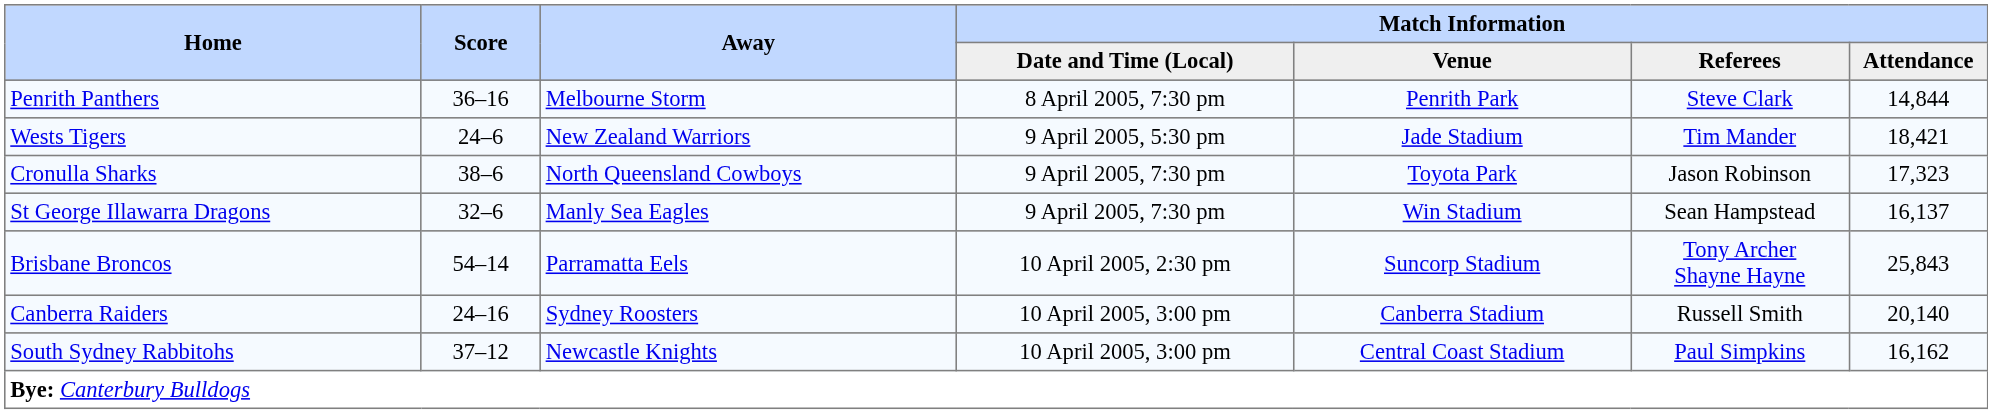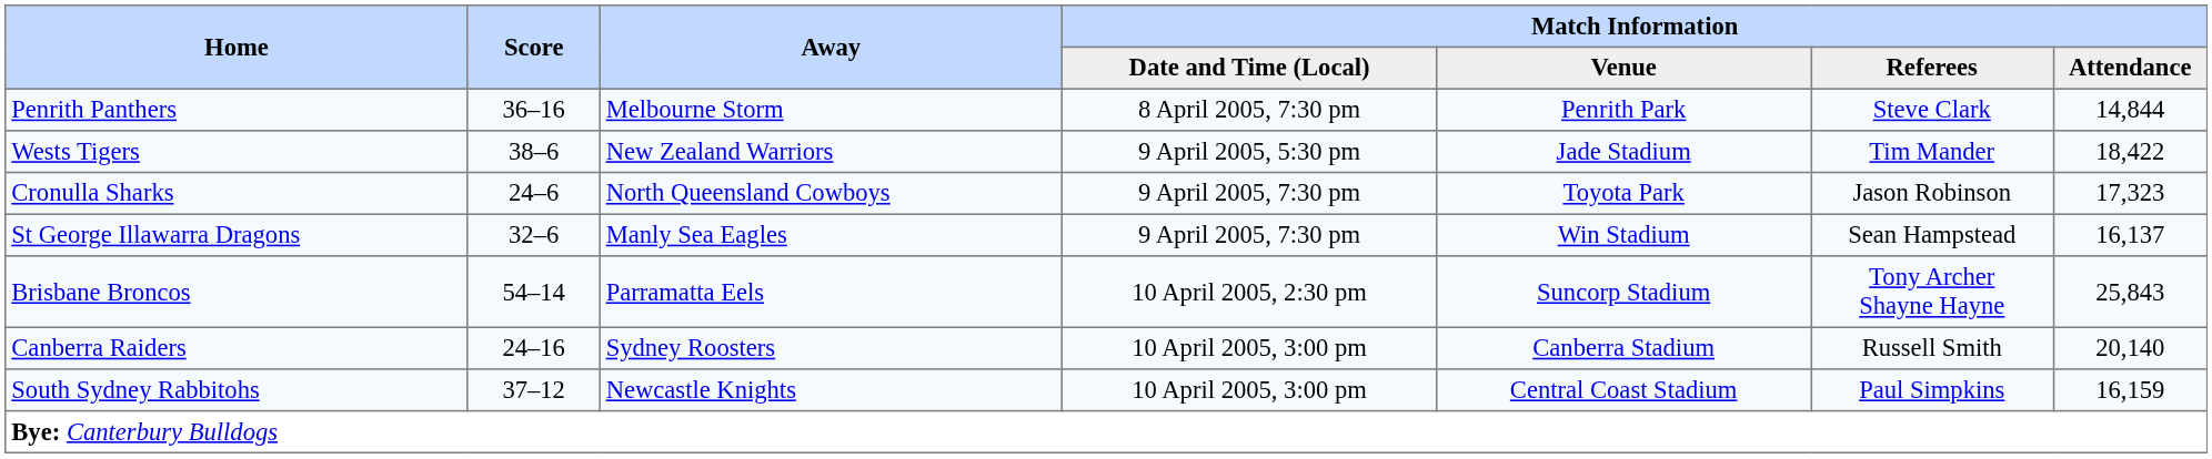Wests Tigers | Score: 24–6 -> 38–6
Wests Tigers | Match Information / Attendance: 18,421 -> 18,422
Cronulla Sharks | Score: 38–6 -> 24–6
South Sydney Rabbitohs | Match Information / Attendance: 16,162 -> 16,159
